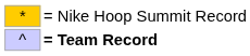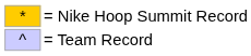= Team Record | column 2: bold -> normal
